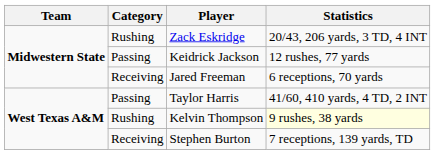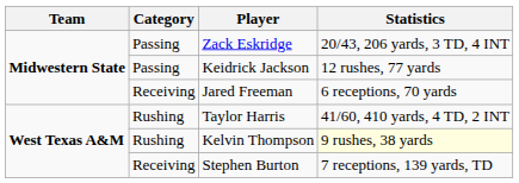Zack Eskridge | Category: Rushing -> Passing
Taylor Harris | Category: Passing -> Rushing
